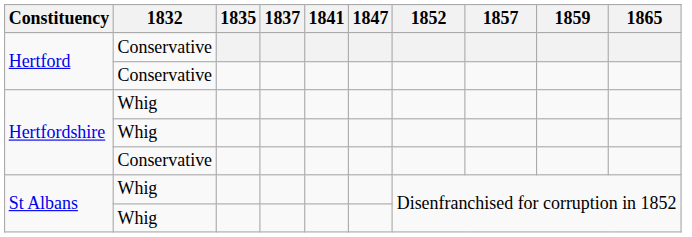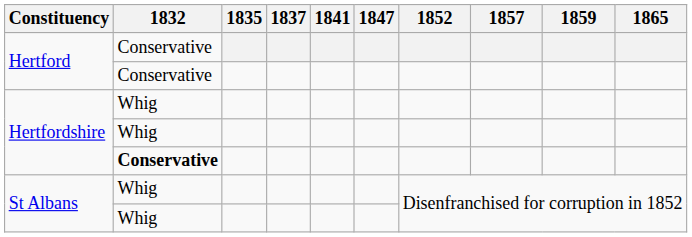Hertfordshire / Conservative | 1832: normal -> bold
